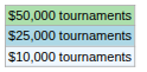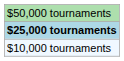row 2 | column 1: normal -> bold
